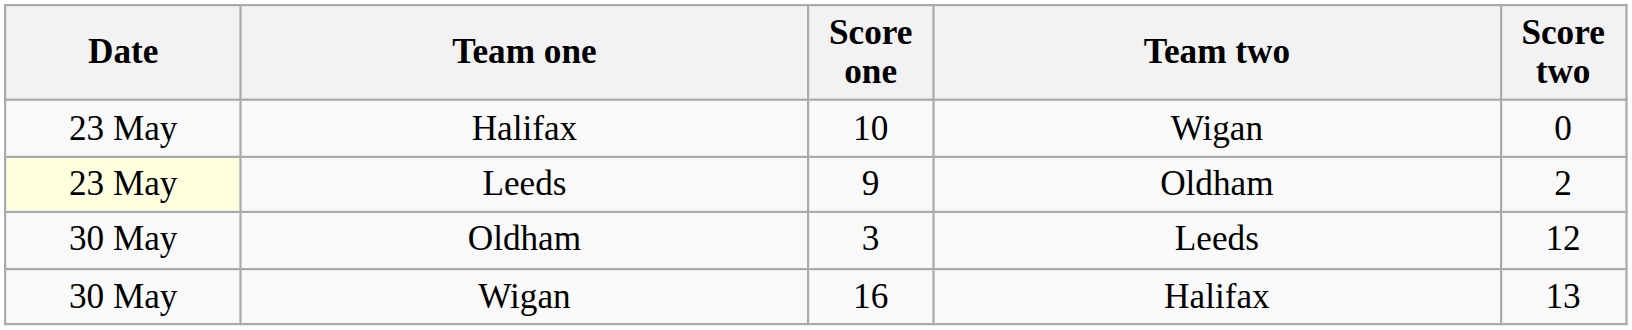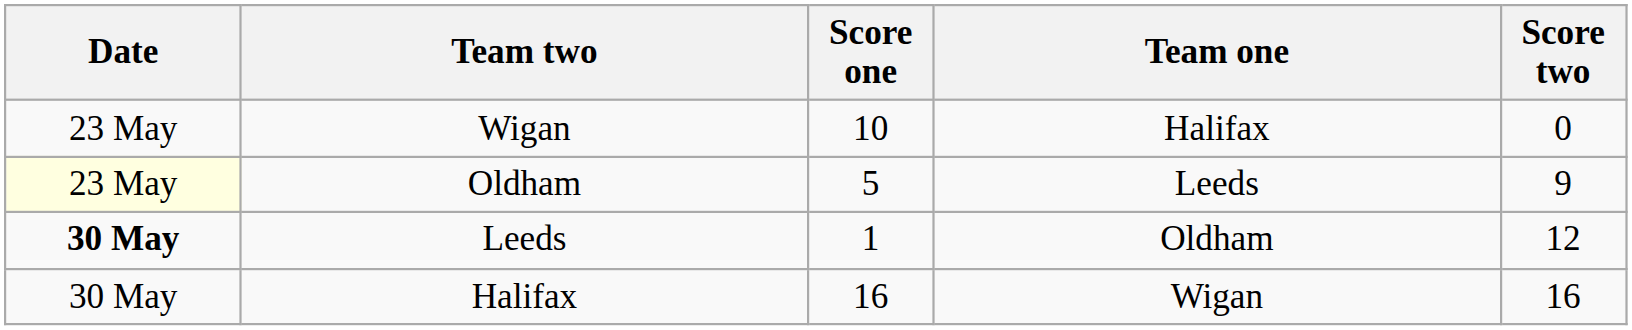columns swapped: Team one <-> Team two
row 3 | Score one: 9 -> 5
row 3 | Score two: 2 -> 9
row 4 | Date: normal -> bold
row 4 | Score one: 3 -> 1
row 5 | Score two: 13 -> 16
